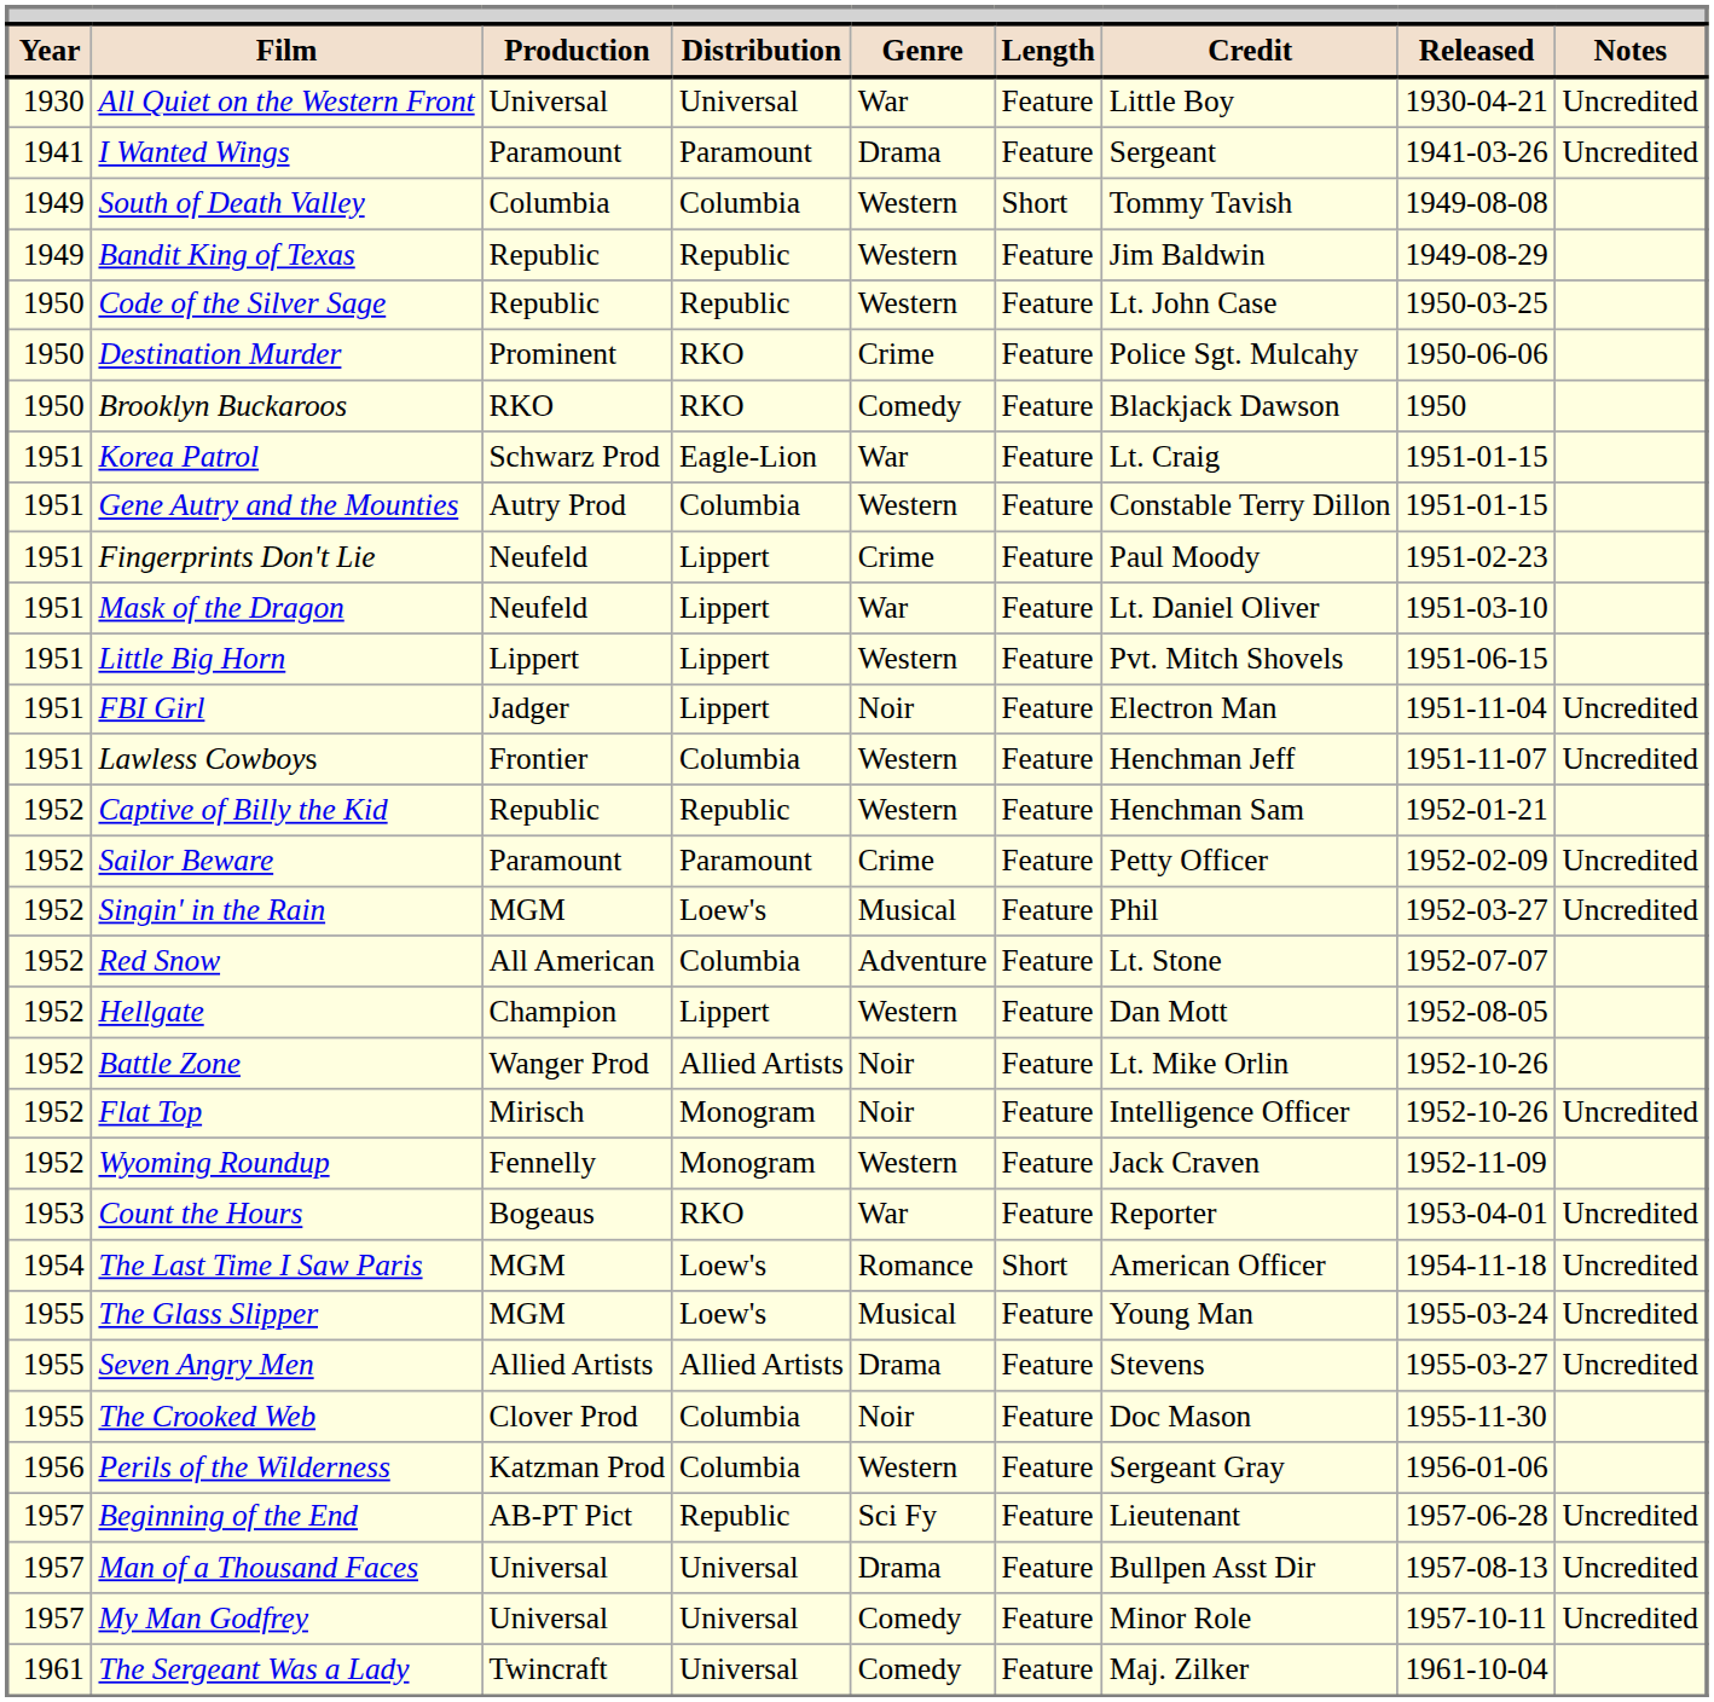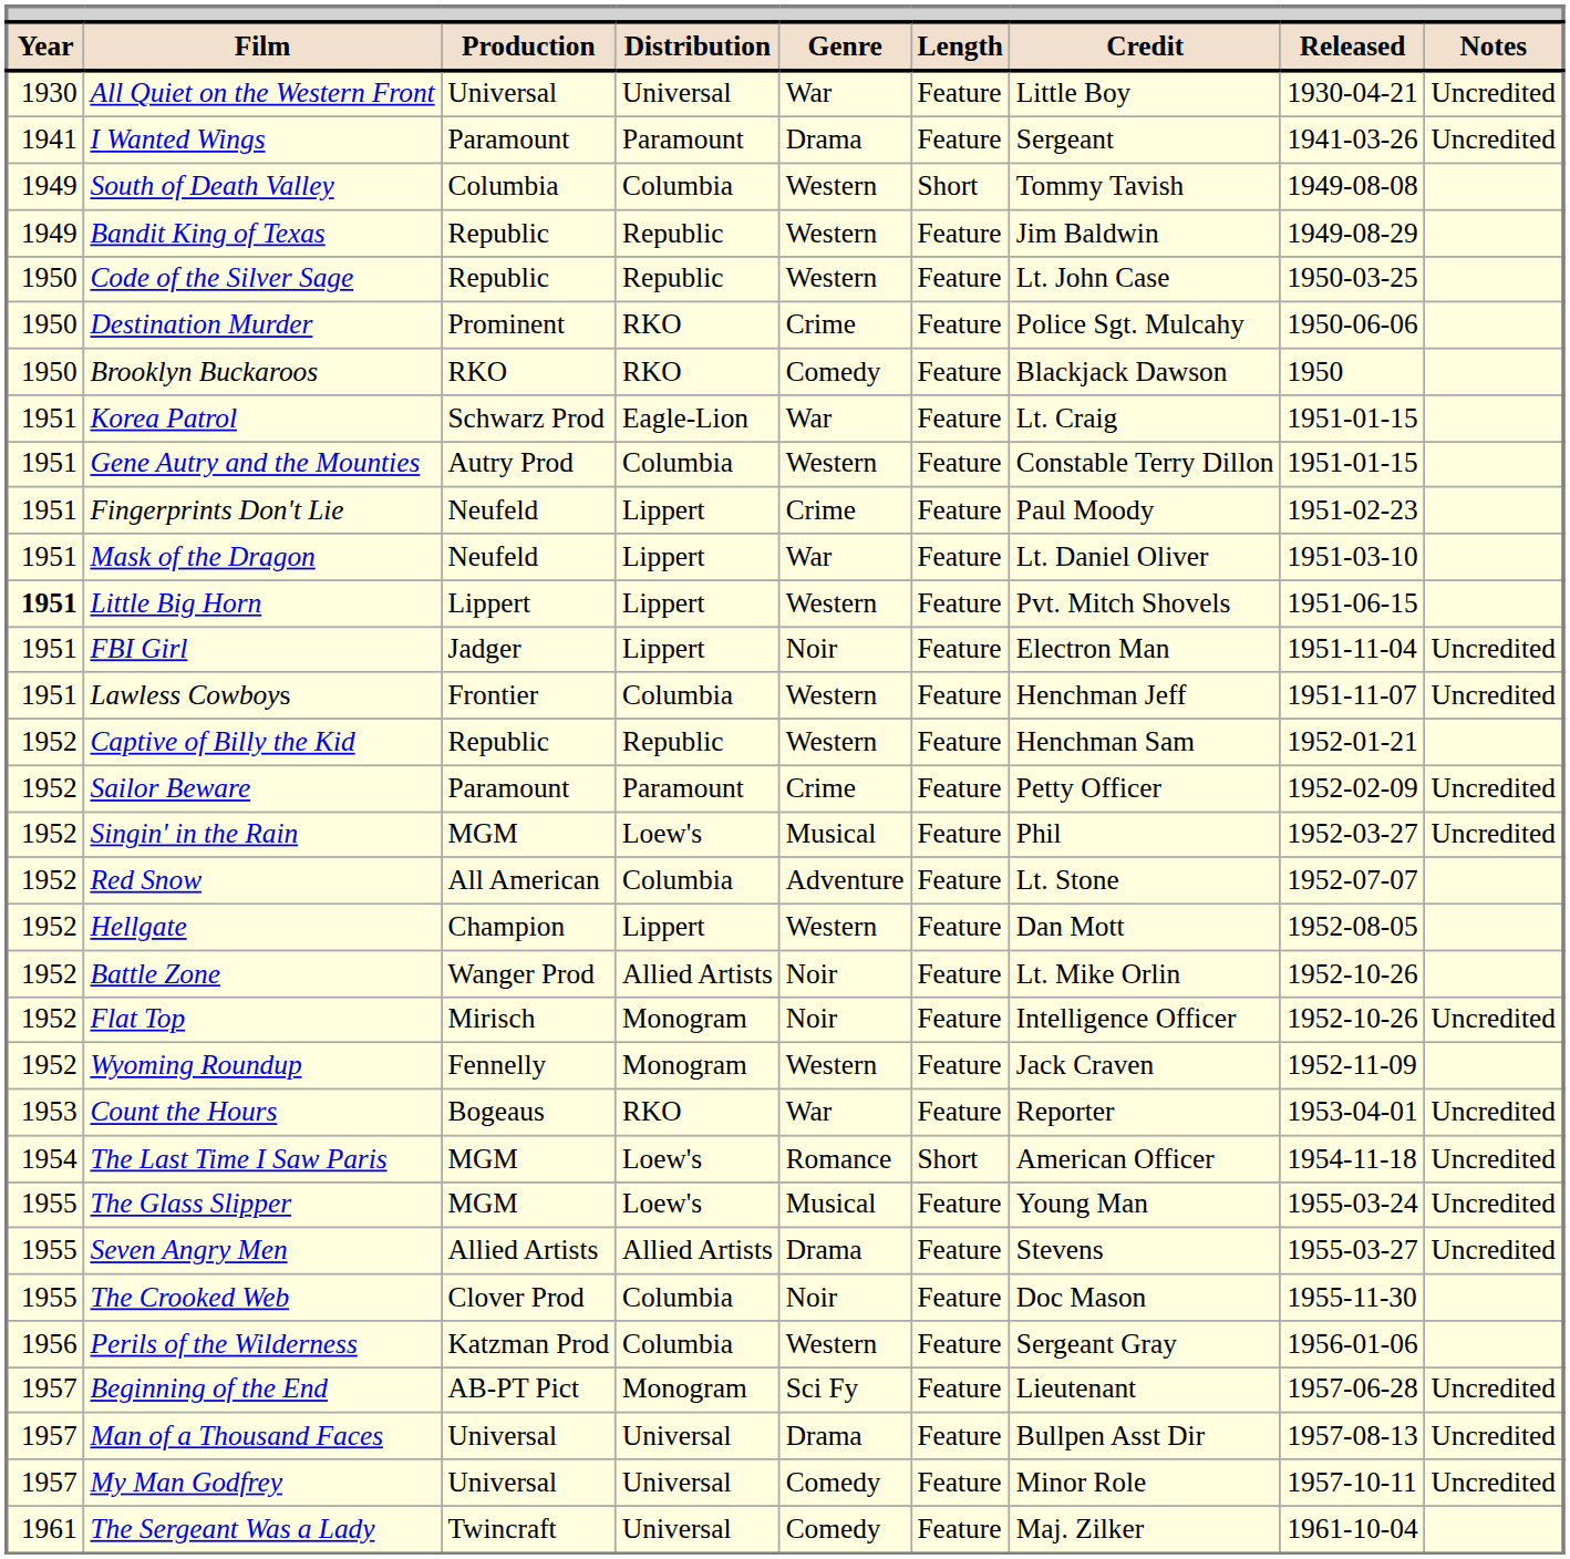Little Big Horn | Year: normal -> bold
Beginning of the End | Distribution: Republic -> Monogram
